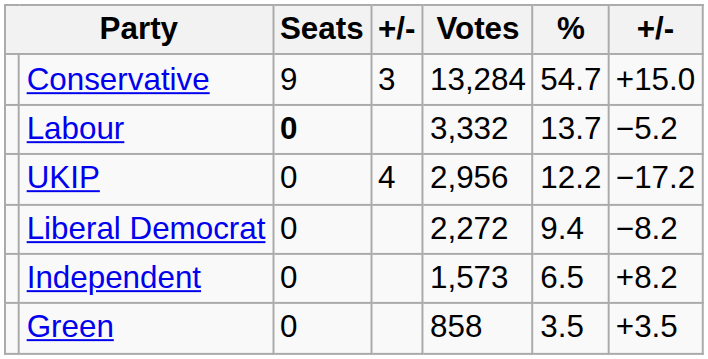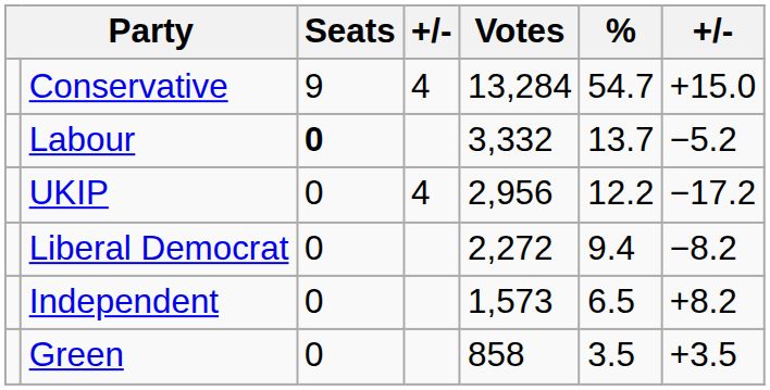Conservative | column 4: 3 -> 4
